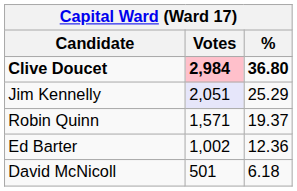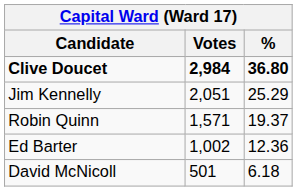Clive Doucet | Votes: pink background -> no background
Jim Kennelly | Votes: lavender background -> no background
